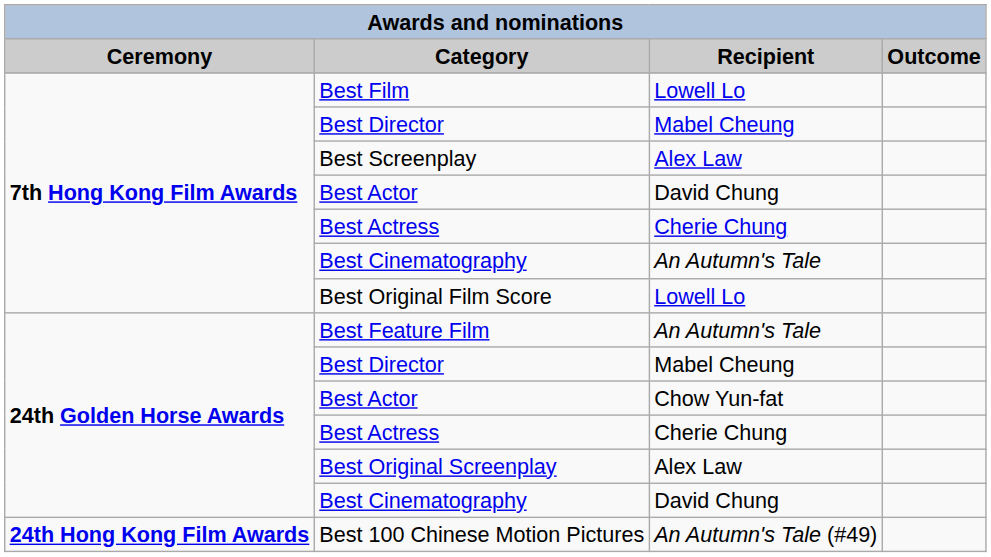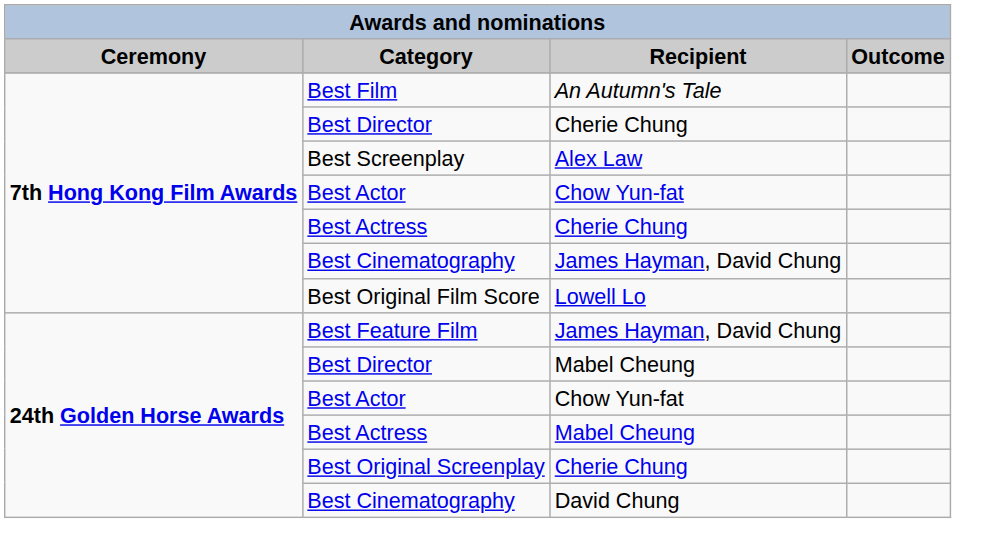Best Film | Recipient: Lowell Lo -> An Autumn's Tale
7th Hong Kong Film Awards / Best Director | Recipient: Mabel Cheung -> Cherie Chung
7th Hong Kong Film Awards / Best Actor | Recipient: David Chung -> Chow Yun-fat
7th Hong Kong Film Awards / Best Cinematography | Recipient: An Autumn's Tale -> James Hayman, David Chung
Best Feature Film | Recipient: An Autumn's Tale -> James Hayman, David Chung
24th Golden Horse Awards / Best Actress | Recipient: Cherie Chung -> Mabel Cheung
Best Original Screenplay | Recipient: Alex Law -> Cherie Chung
- row: 24th Hong Kong Film Awards | Best 100 Chinese Motion Pictures | An Autumn's Tale (#49)
